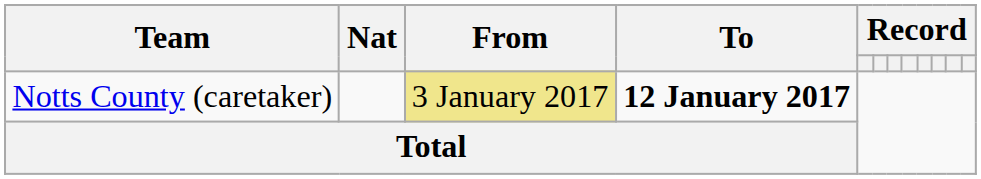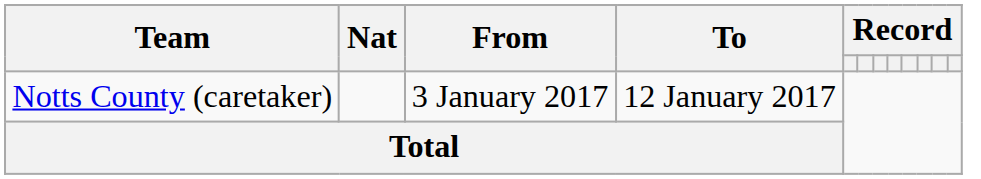Notts County (caretaker) | From: khaki background -> no background
Notts County (caretaker) | To: bold -> normal
